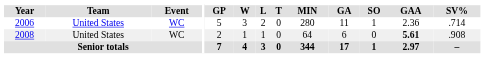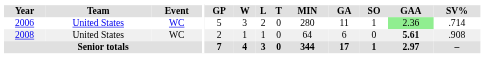2006 | GAA: no background -> lightgreen background
